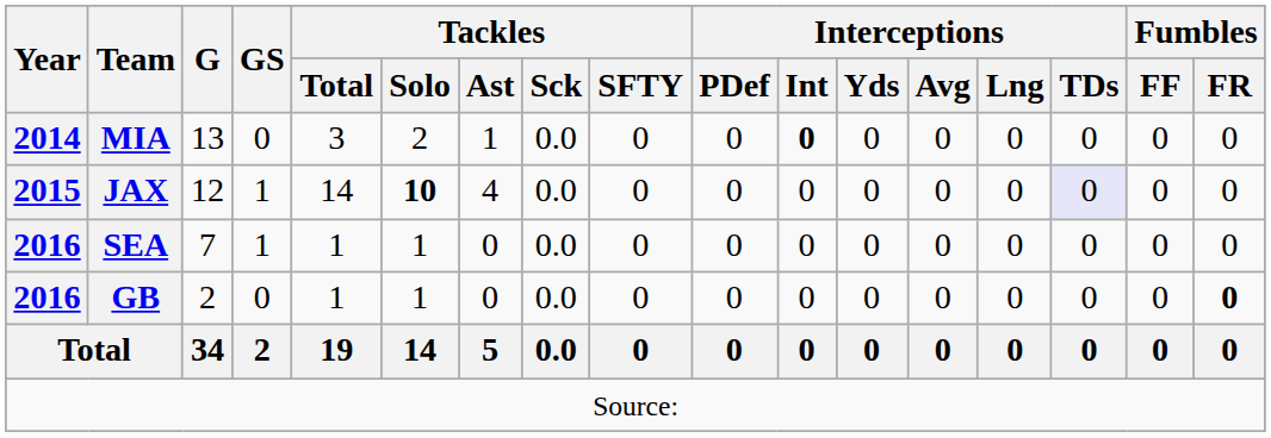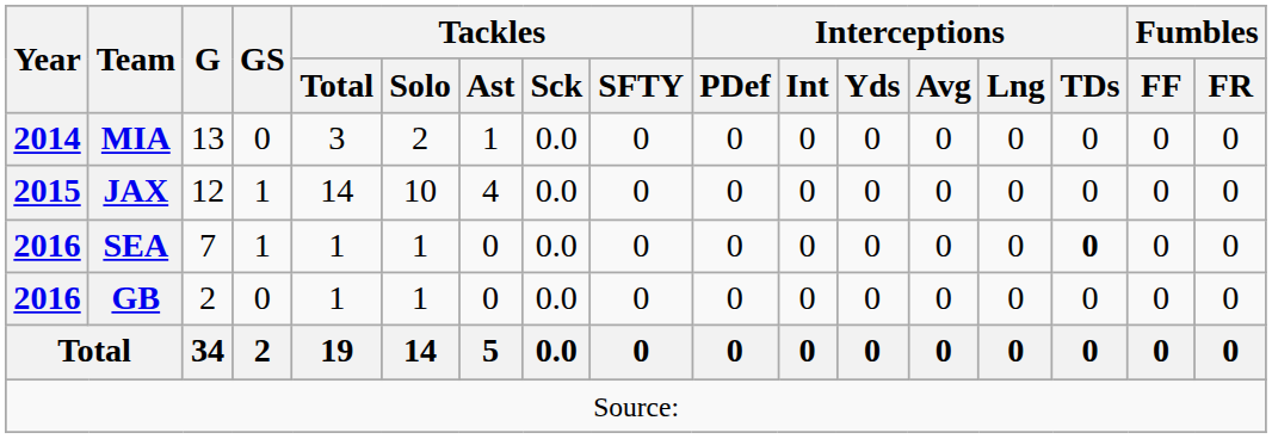MIA | Interceptions / Int: bold -> normal
JAX | Tackles / Solo: bold -> normal
JAX | Interceptions / TDs: lavender background -> no background
SEA | Interceptions / TDs: normal -> bold
GB | Fumbles / FR: bold -> normal
